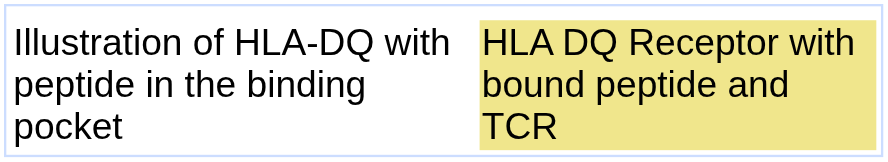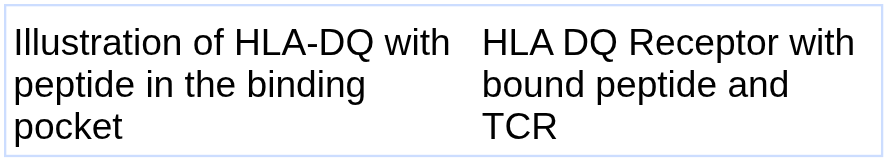Illustration of HLA-DQ with peptide in the binding pocket | column 2: khaki background -> no background
